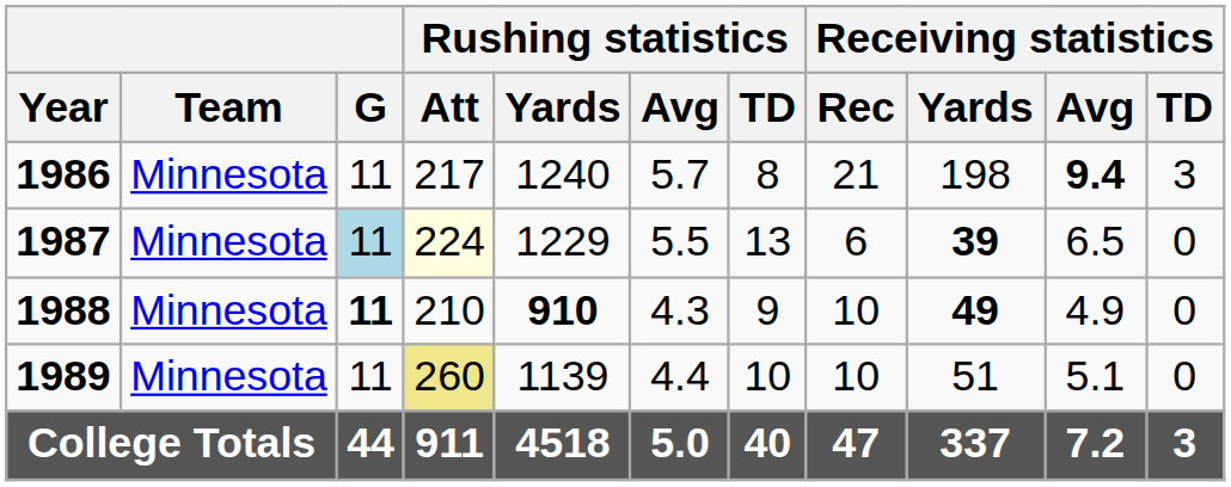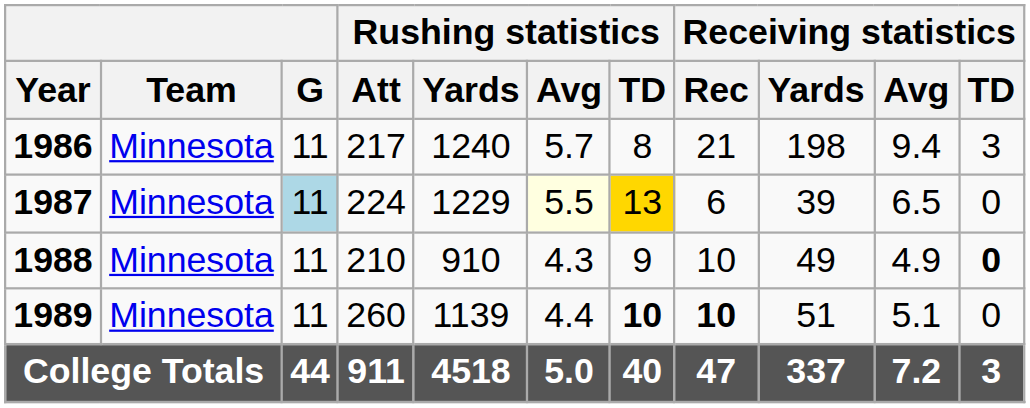1986 | Receiving statistics / Avg: bold -> normal
1987 | Rushing statistics / Att: lightyellow background -> no background
1987 | Rushing statistics / Avg: no background -> lightyellow background
1987 | Rushing statistics / TD: no background -> gold background
1987 | Receiving statistics / Yards: bold -> normal
1988 | G: bold -> normal
1988 | Rushing statistics / Yards: bold -> normal
1988 | Receiving statistics / Yards: bold -> normal
1988 | Receiving statistics / TD: normal -> bold
1989 | Rushing statistics / Att: khaki background -> no background
1989 | Rushing statistics / TD: normal -> bold
1989 | Receiving statistics / Rec: normal -> bold
